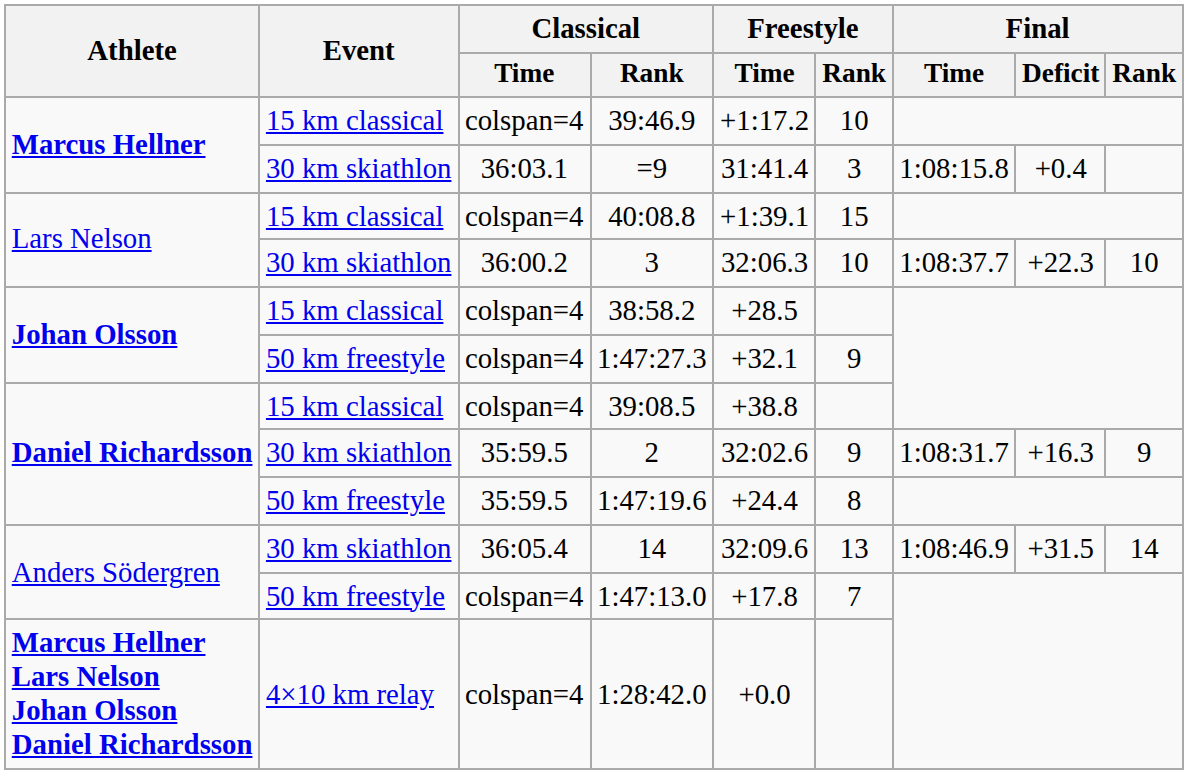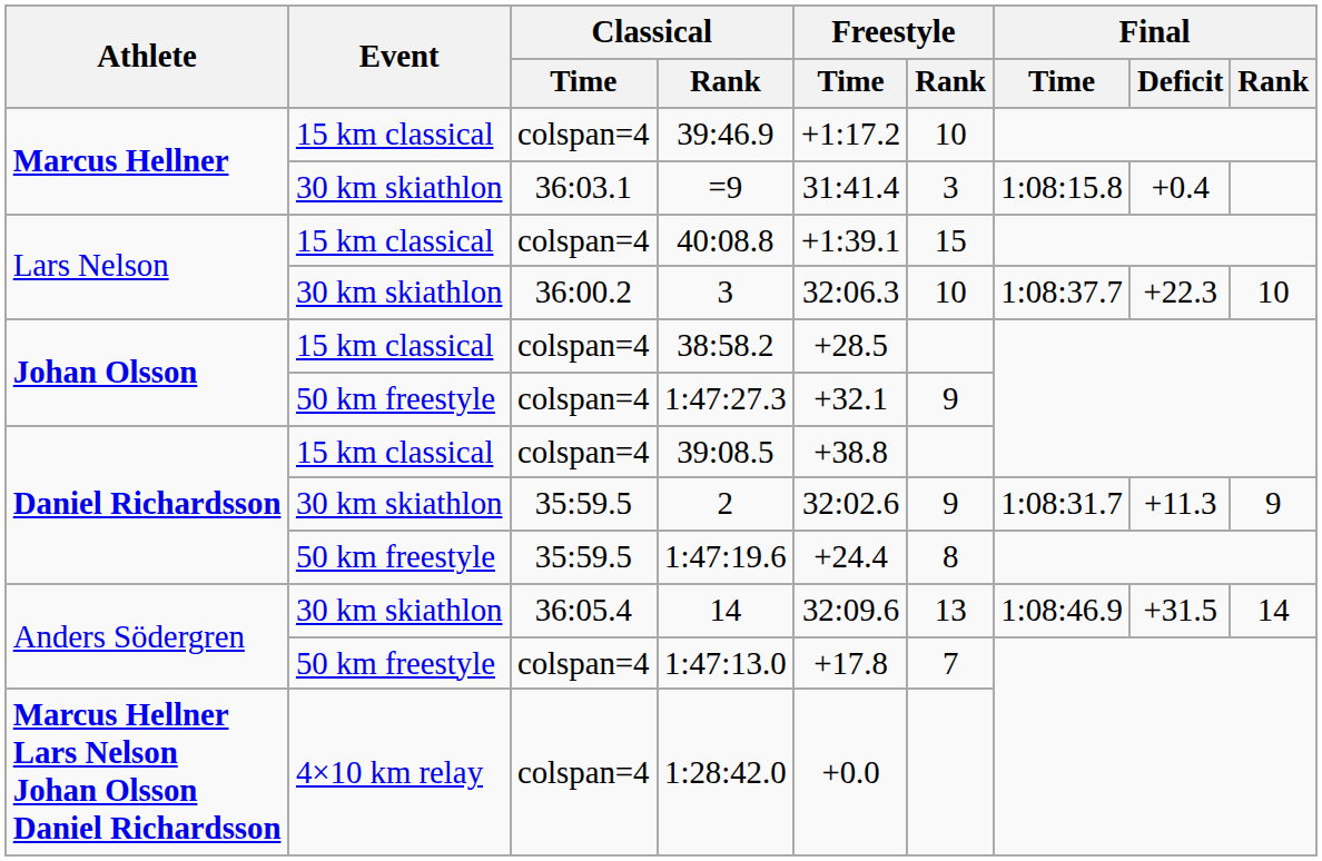2 | Final / Deficit: +16.3 -> +11.3
